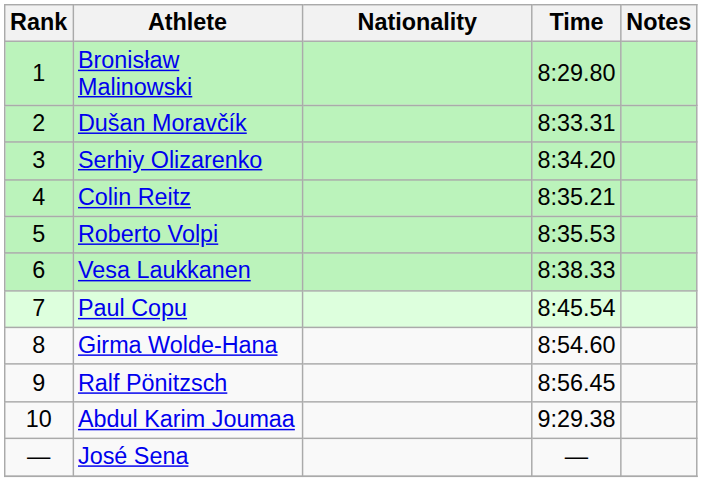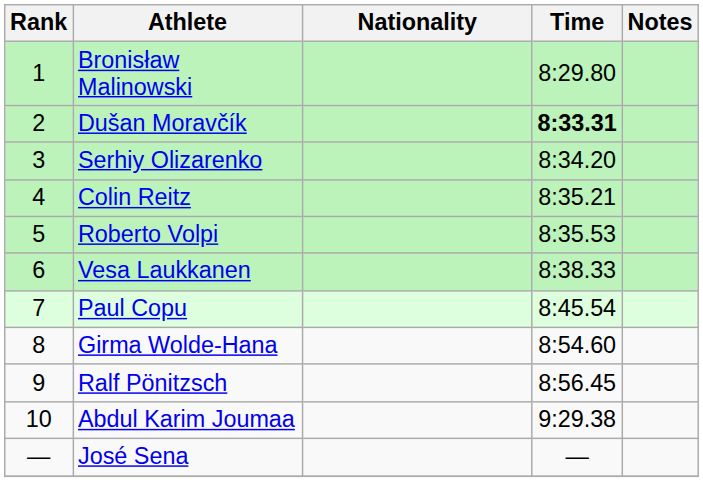Dušan Moravčík | Time: normal -> bold
